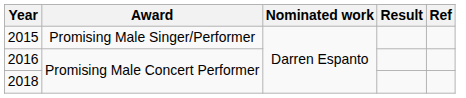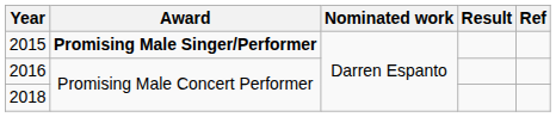2015 | Award: normal -> bold
